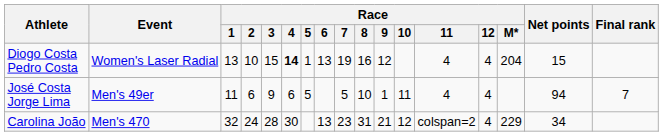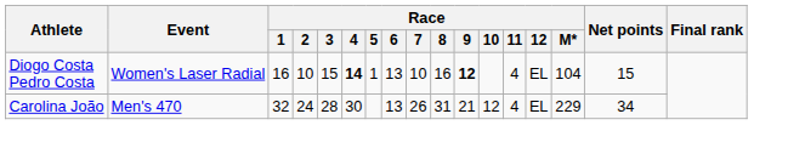Diogo Costa Pedro Costa | Race / 1: 13 -> 16
Diogo Costa Pedro Costa | Race / 7: 19 -> 10
Diogo Costa Pedro Costa | Race / 9: normal -> bold
Diogo Costa Pedro Costa | Race / 12: 4 -> EL
Diogo Costa Pedro Costa | Race / M*: 204 -> 104
- row: José Costa Jorge Lima | Men's 49er | 11 | 6 | 9 | 6 | 5 | 5 | 10 | 1 | 11 | 4 | 4 | 94 | 7
Carolina João | Race / 7: 23 -> 26
Carolina João | Race / 11: colspan=2 -> 4
Carolina João | Race / 12: 4 -> EL
